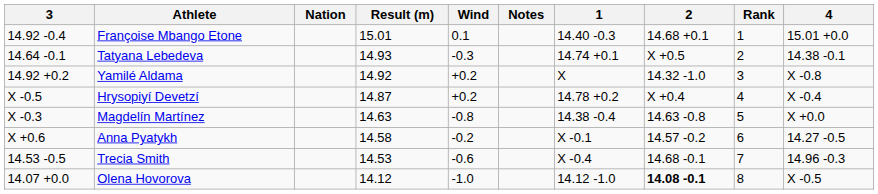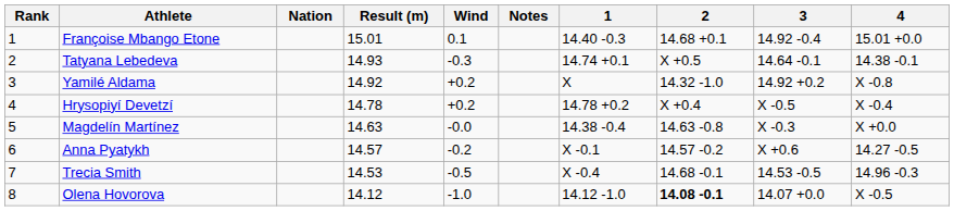columns swapped: Rank <-> 3
Hrysopiyí Devetzí | Result (m): 14.87 -> 14.78
Magdelín Martínez | Wind: -0.8 -> -0.0
Anna Pyatykh | Result (m): 14.58 -> 14.57
Trecia Smith | Wind: -0.6 -> -0.5
